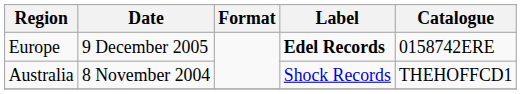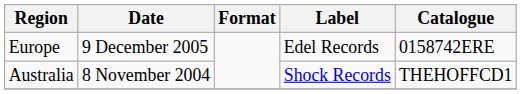Europe | Label: bold -> normal
